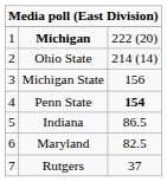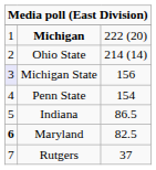Michigan State | column 1: no background -> lavender background
Penn State | column 3: bold -> normal
Maryland | column 1: normal -> bold
